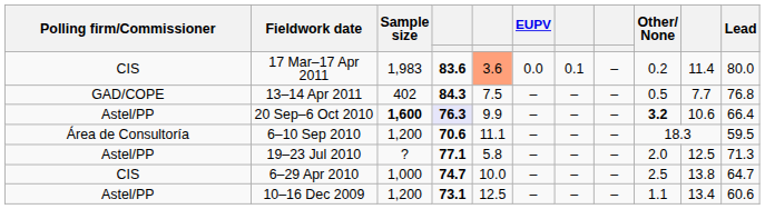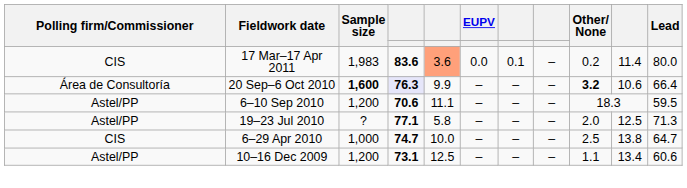- row: GAD/COPE | 13–14 Apr 2011 | 402 | 84.3 | 7.5 | – | – | – | 0.5 | 7.7 | 76.8
20 Sep–6 Oct 2010 | Polling firm/Commissioner: Astel/PP -> Área de Consultoría
6–10 Sep 2010 | Polling firm/Commissioner: Área de Consultoría -> Astel/PP
